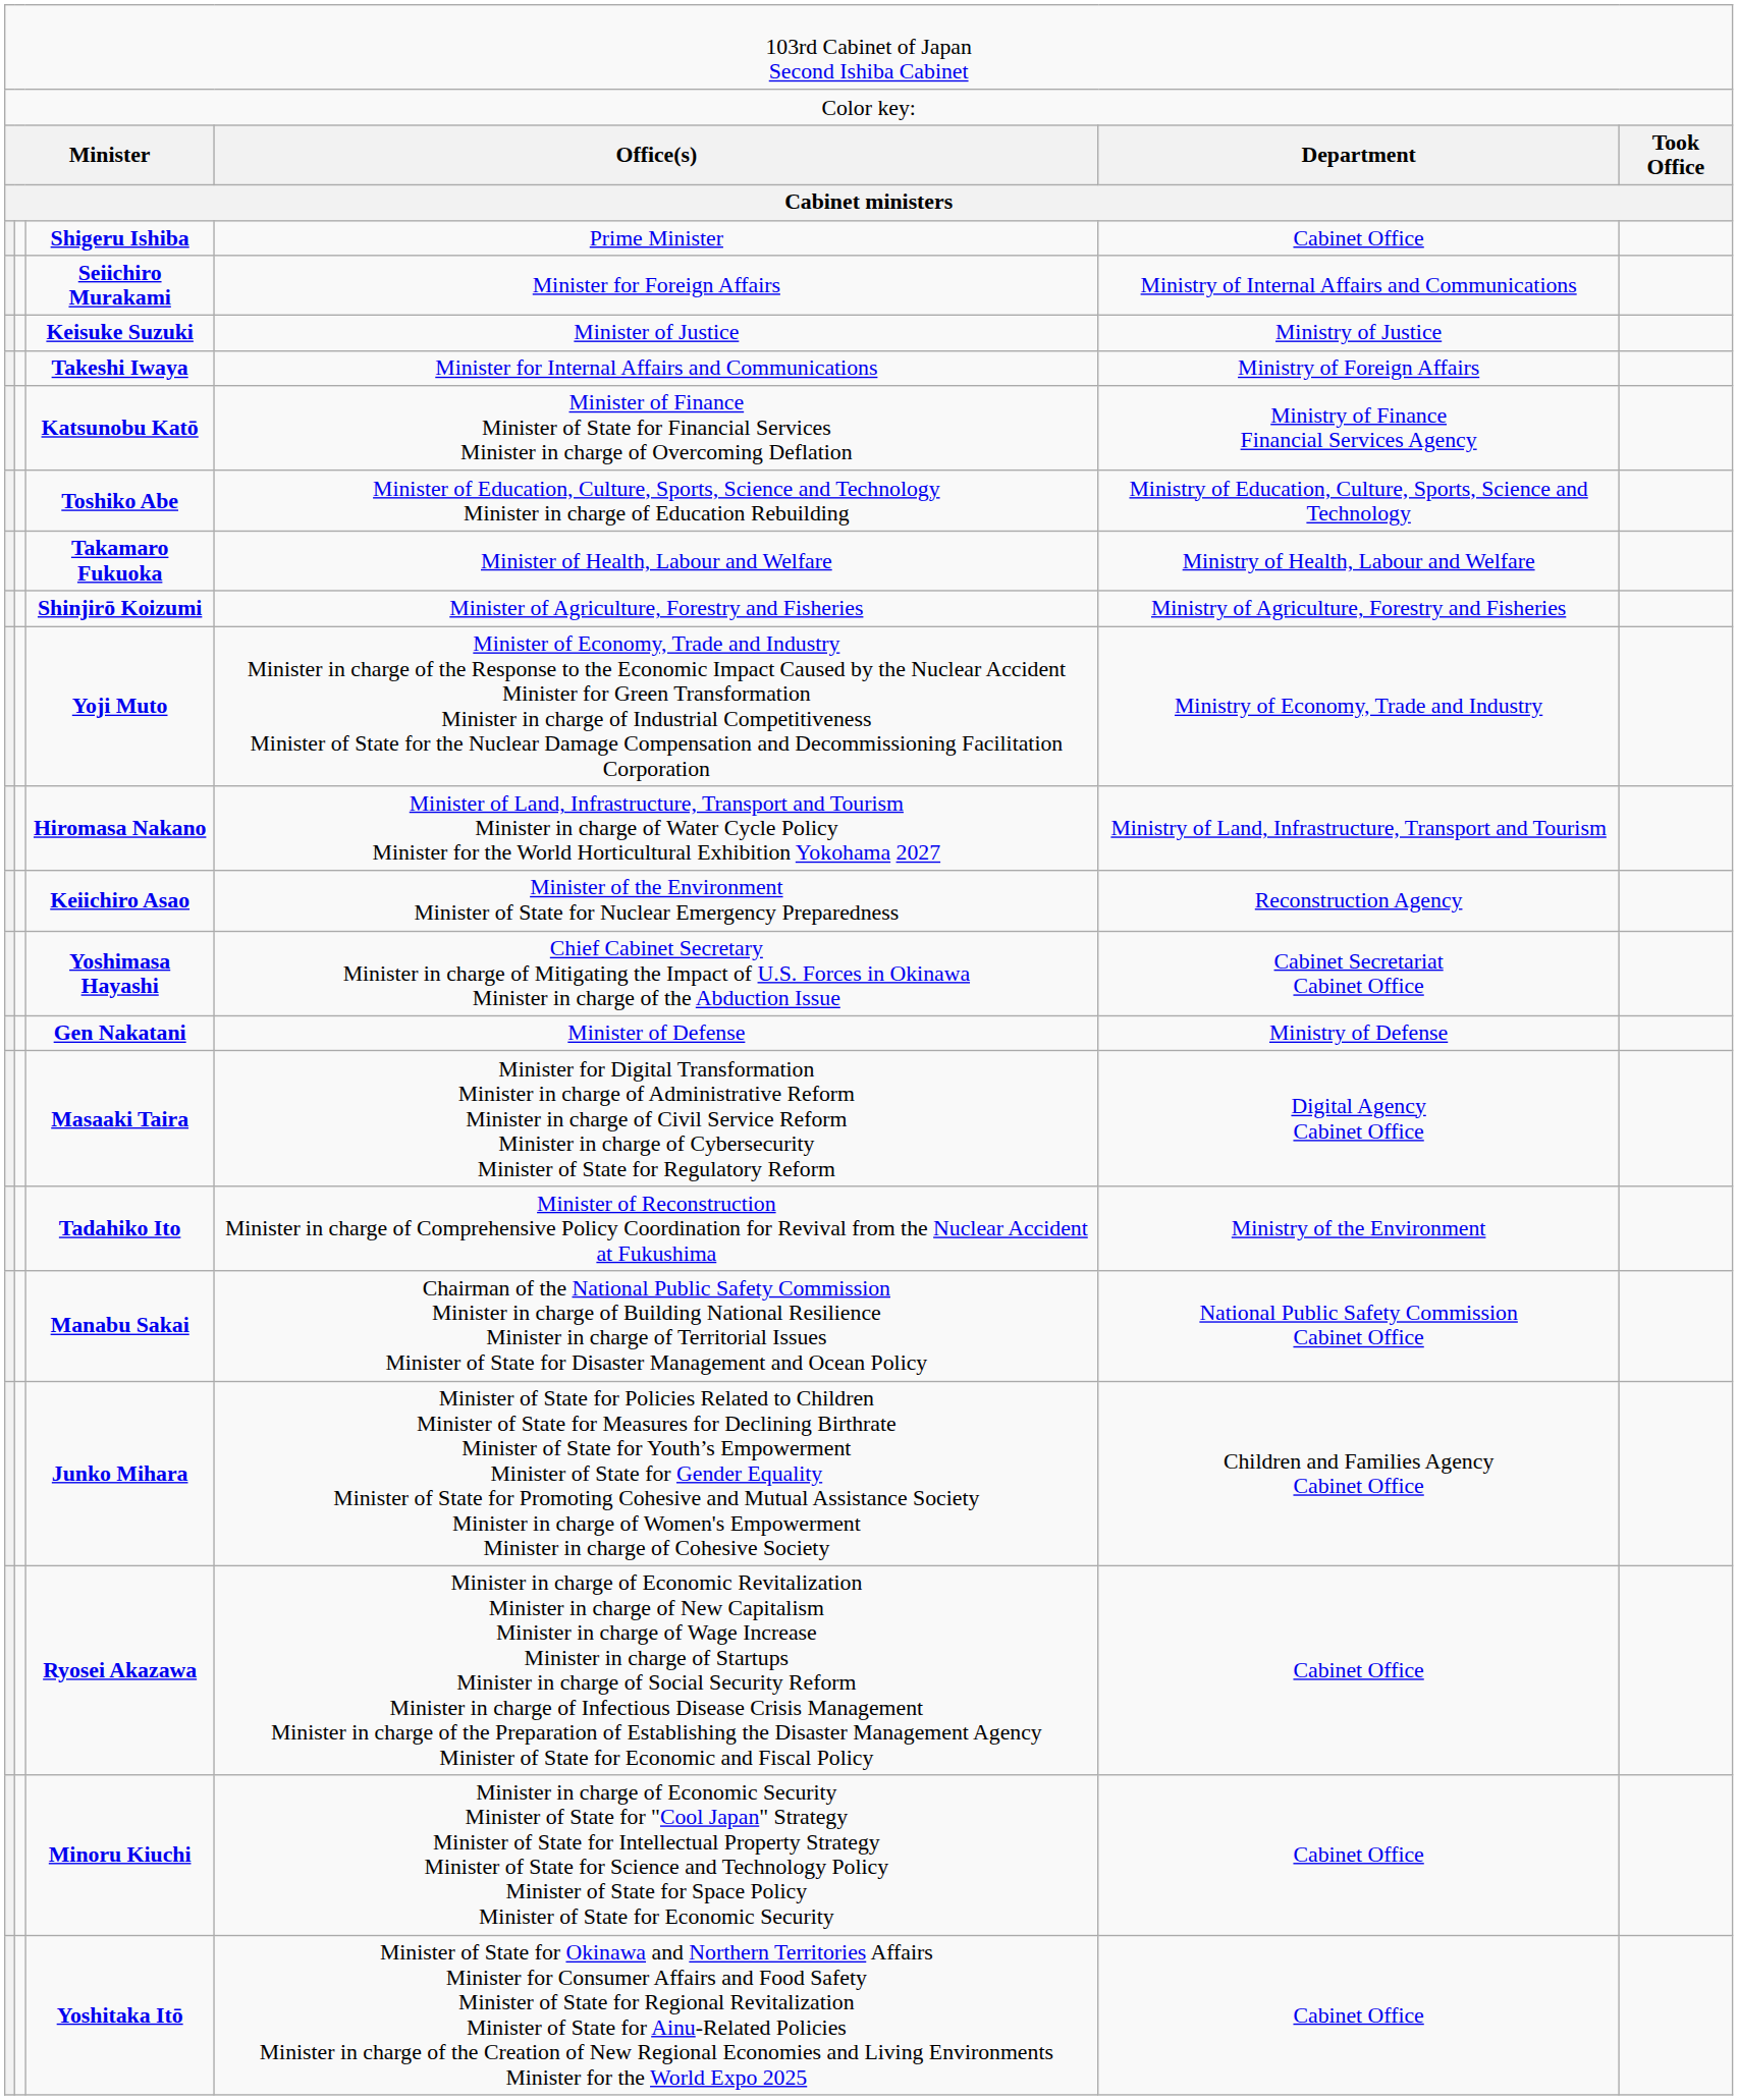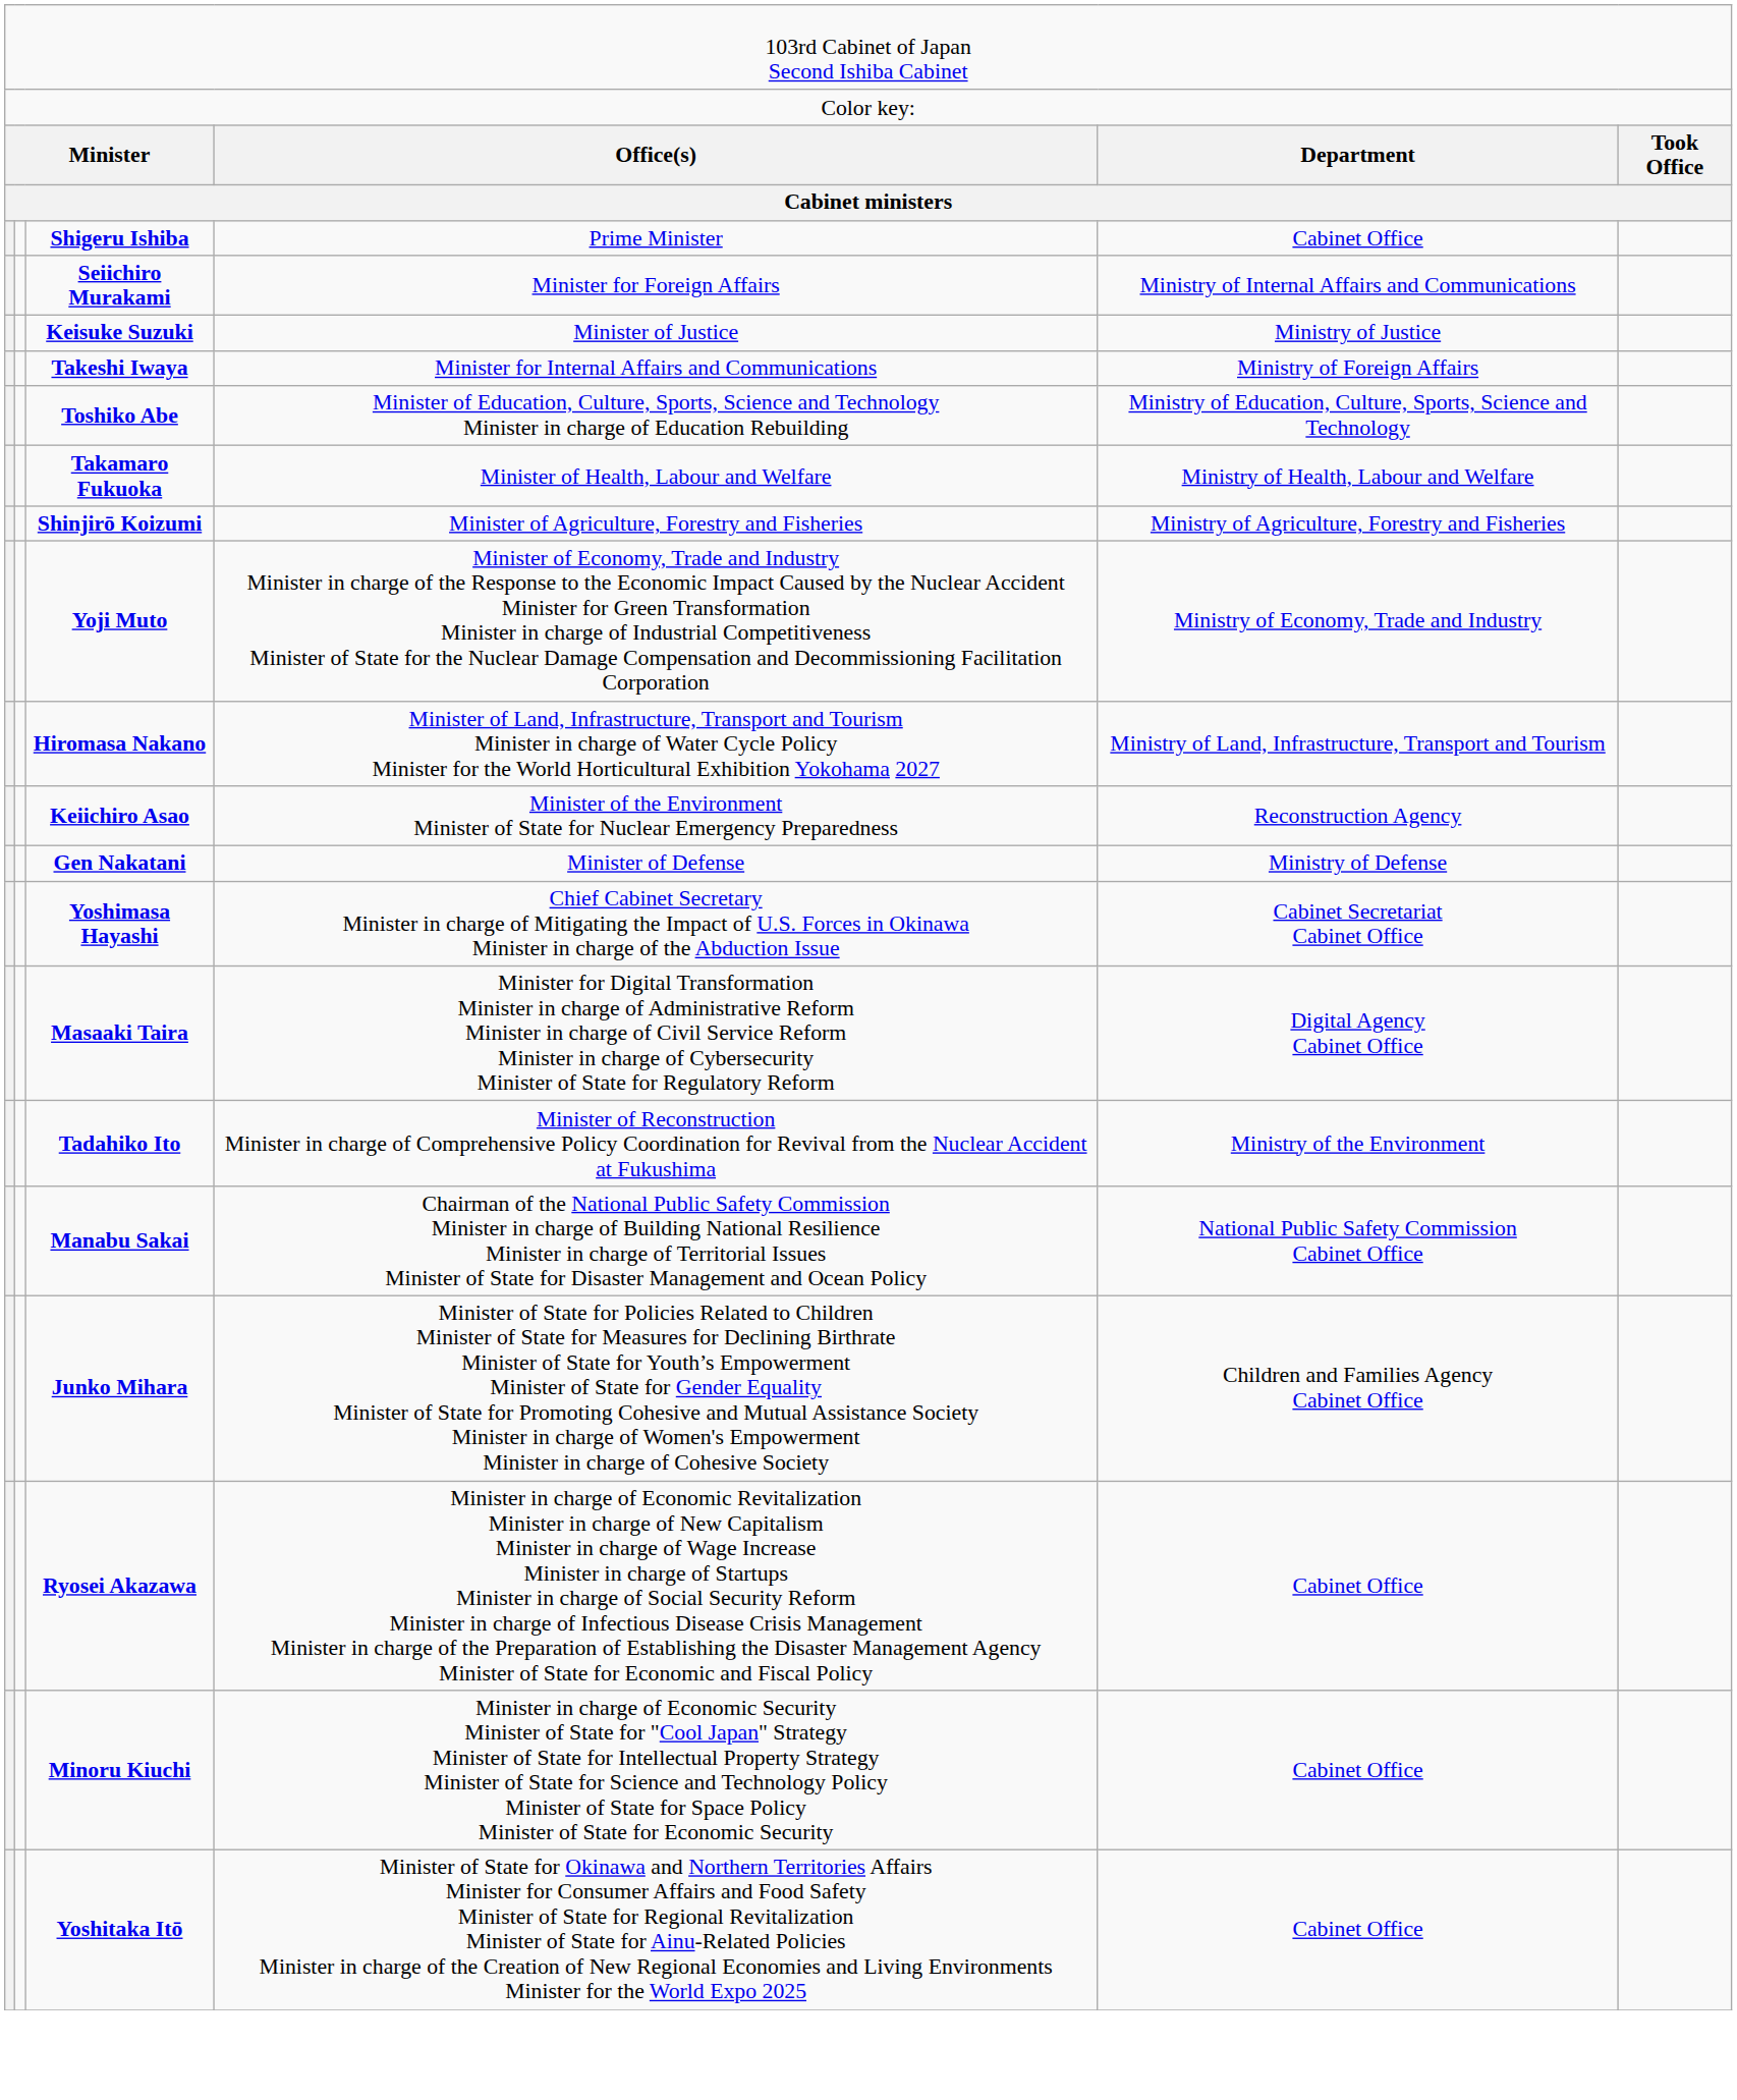- row: Katsunobu Katō | Minister of Finance Minister of State for Financial Services Minister in charge of Overcoming Deflation | Ministry of Finance Financial Services Agency
rows swapped: Gen Nakatani <-> Yoshimasa Hayashi
